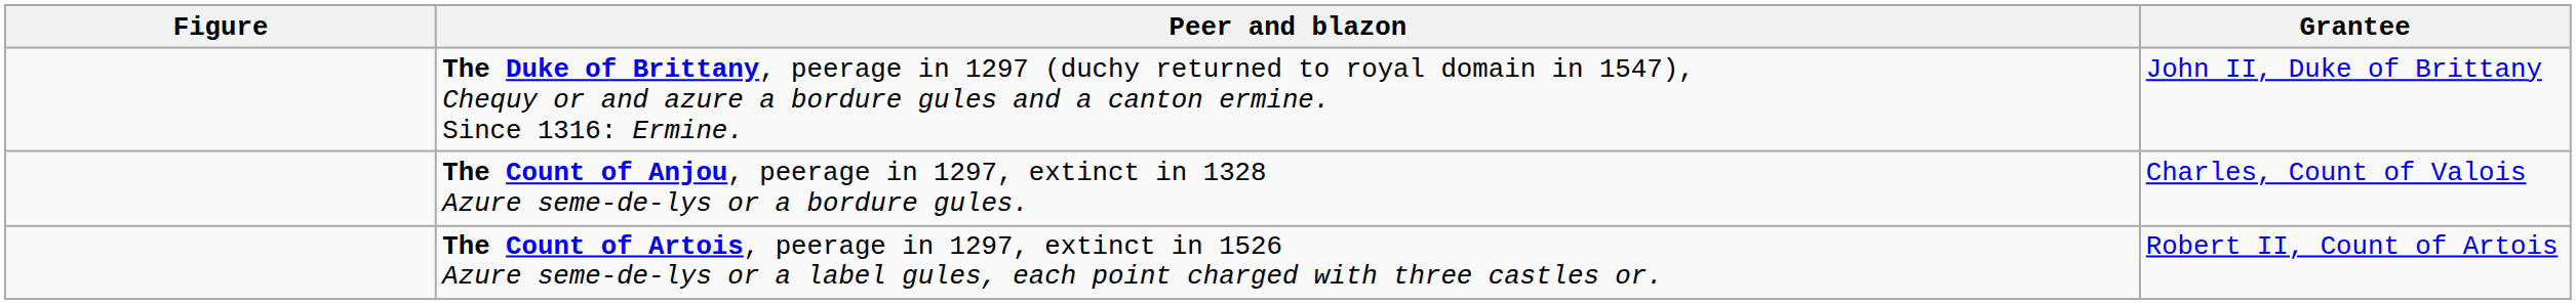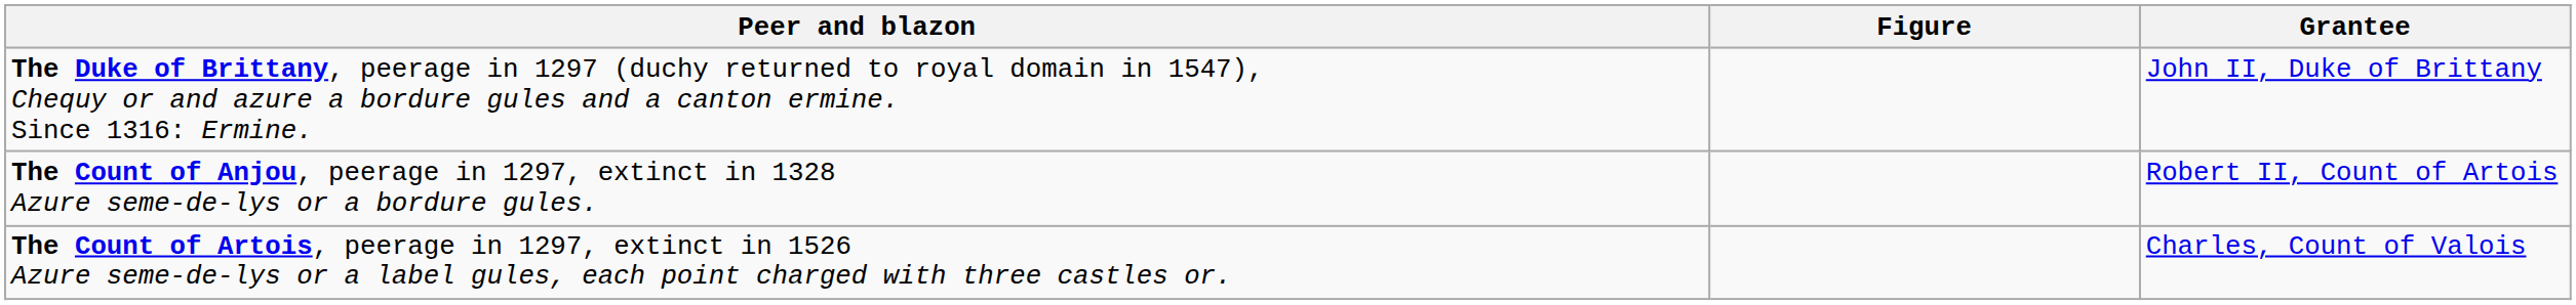columns swapped: Figure <-> Peer and blazon
row 3 | Grantee: Charles, Count of Valois -> Robert II, Count of Artois
row 4 | Grantee: Robert II, Count of Artois -> Charles, Count of Valois
